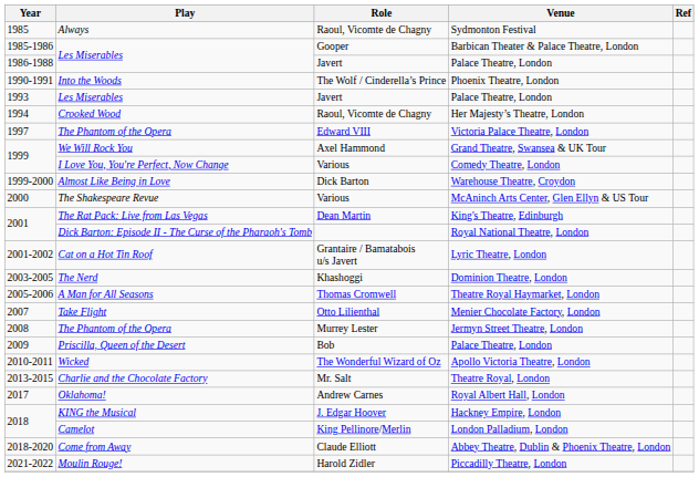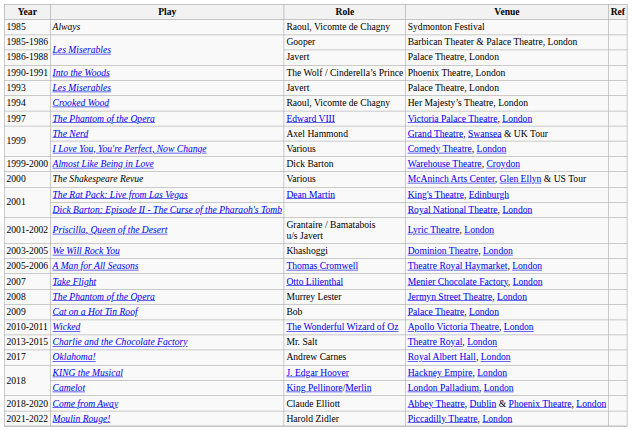Grand Theatre, Swansea & UK Tour | Play: We Will Rock You -> The Nerd
Lyric Theatre, London | Play: Cat on a Hot Tin Roof -> Priscilla, Queen of the Desert
Dominion Theatre, London | Play: The Nerd -> We Will Rock You
2009 / Palace Theatre, London | Play: Priscilla, Queen of the Desert -> Cat on a Hot Tin Roof
